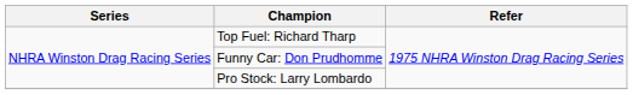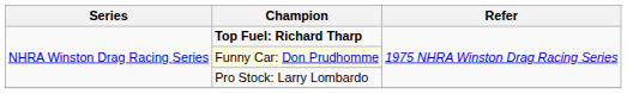Top Fuel: Richard Tharp | Champion: normal -> bold
Funny Car: Don Prudhomme | Champion: no background -> lightyellow background
